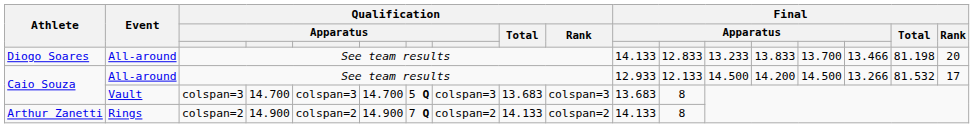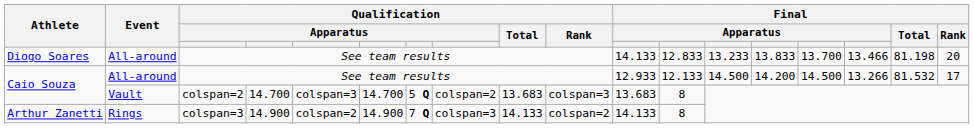Caio Souza / Vault | column 3: colspan=3 -> colspan=2
Caio Souza / Vault | column 8: colspan=3 -> colspan=2
Arthur Zanetti | column 3: colspan=2 -> colspan=3
Arthur Zanetti | column 8: colspan=2 -> colspan=3
